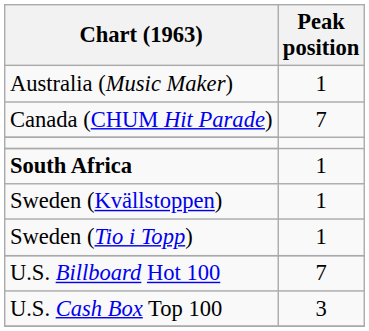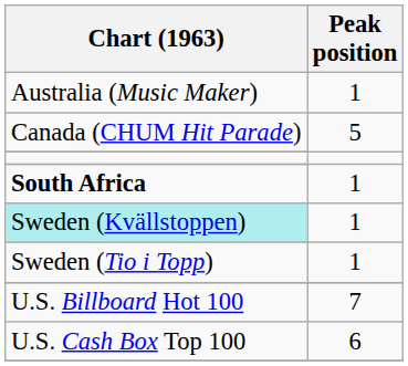row 3 | Peak position: 7 -> 5
row 6 | Chart (1963): no background -> paleturquoise background
row 9 | Peak position: 3 -> 6
